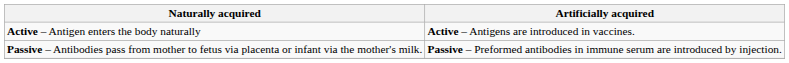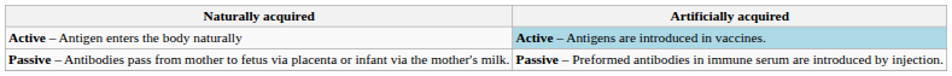Active – Antigen enters the body naturally | Artificially acquired: no background -> lightblue background
